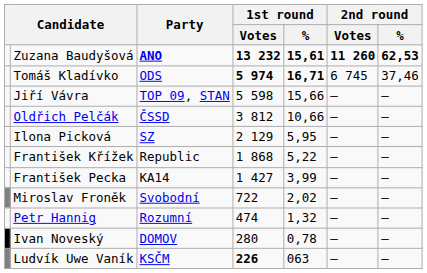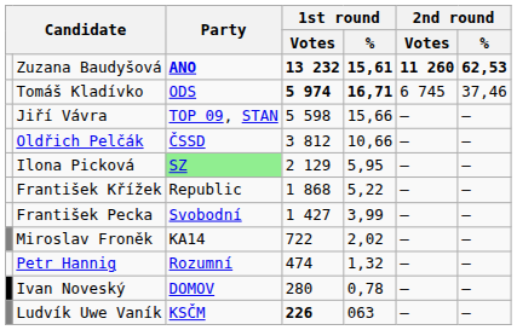Ilona Picková | Party: no background -> lightgreen background
František Pecka | Party: KA14 -> Svobodní
Miroslav Froněk | Party: Svobodní -> KA14
